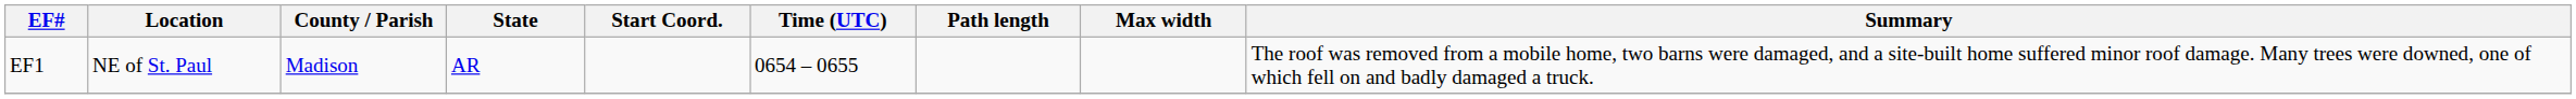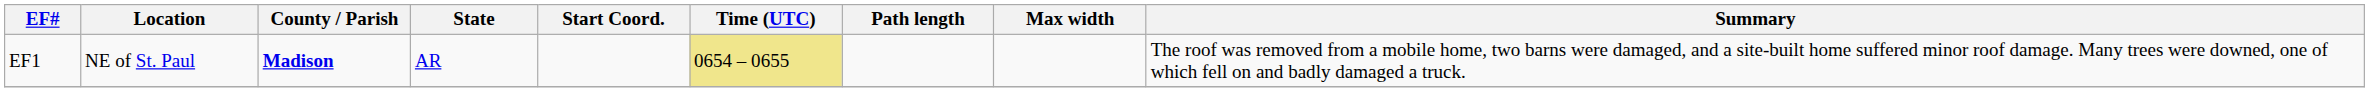EF1 | County / Parish: normal -> bold
EF1 | Time (UTC): no background -> khaki background
